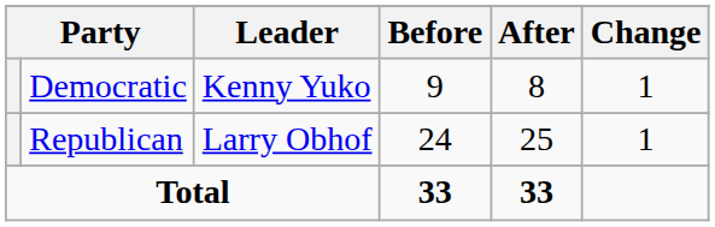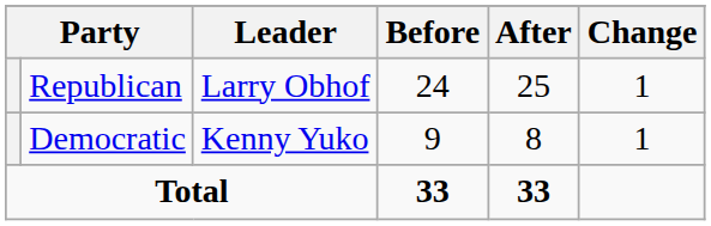rows swapped: Republican <-> Democratic
